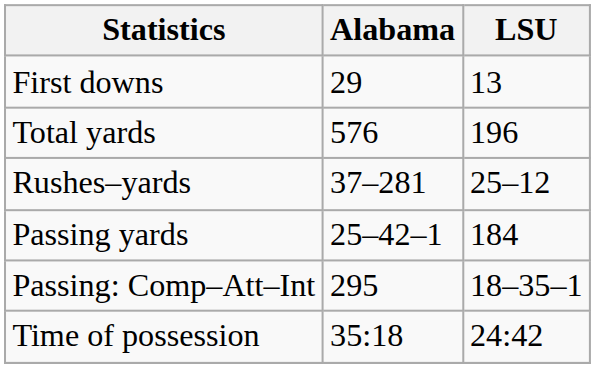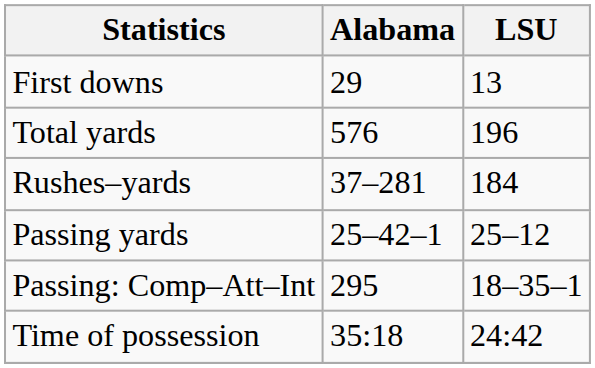Rushes–yards | LSU: 25–12 -> 184
Passing yards | LSU: 184 -> 25–12
